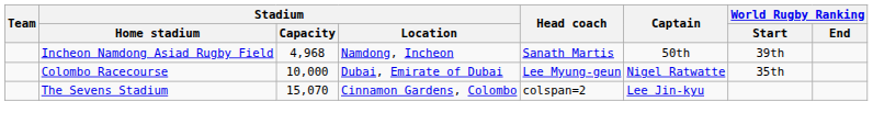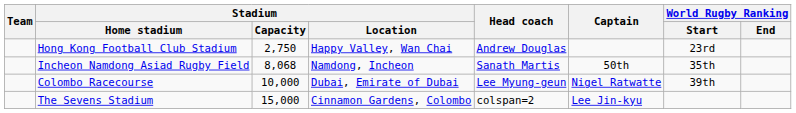+ row: Hong Kong Football Club Stadium | 2,750 | Happy Valley, Wan Chai | Andrew Douglas | 23rd
Incheon Namdong Asiad Rugby Field | Stadium / Capacity: 4,968 -> 8,068
Incheon Namdong Asiad Rugby Field | World Rugby Ranking / Start: 39th -> 35th
Colombo Racecourse | World Rugby Ranking / Start: 35th -> 39th
The Sevens Stadium | Stadium / Capacity: 15,070 -> 15,000
